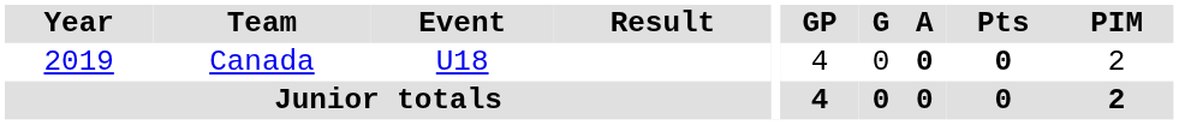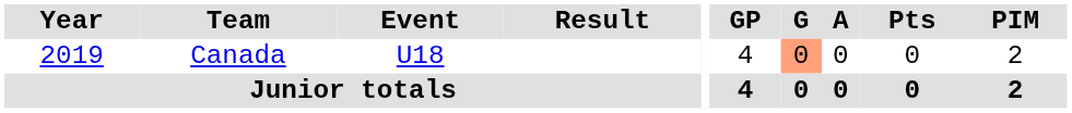Canada | G: no background -> lightsalmon background
Canada | A: bold -> normal
Canada | Pts: bold -> normal
